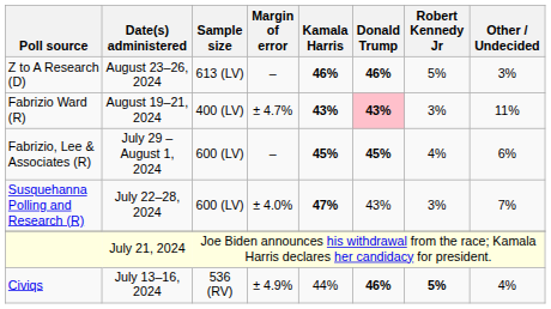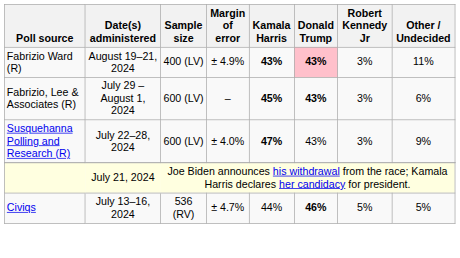- row: Z to A Research (D) | August 23–26, 2024 | 613 (LV) | – | 46% | 46% | 5% | 3%
Fabrizio Ward (R) | Margin of error: ± 4.7% -> ± 4.9%
Fabrizio, Lee & Associates (R) | Donald Trump: 45% -> 43%
Fabrizio, Lee & Associates (R) | Robert Kennedy Jr: 4% -> 3%
Susquehanna Polling and Research (R) | Other / Undecided: 7% -> 9%
Civiqs | Margin of error: ± 4.9% -> ± 4.7%
Civiqs | Robert Kennedy Jr: bold -> normal
Civiqs | Other / Undecided: 4% -> 5%
